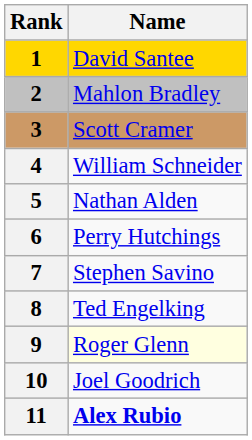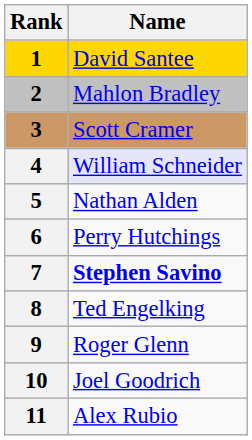William Schneider | Name: no background -> lavender background
Stephen Savino | Name: normal -> bold
Roger Glenn | Name: lightyellow background -> no background
Alex Rubio | Name: bold -> normal
